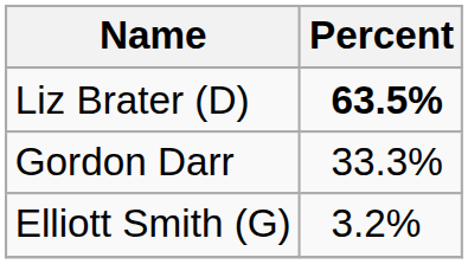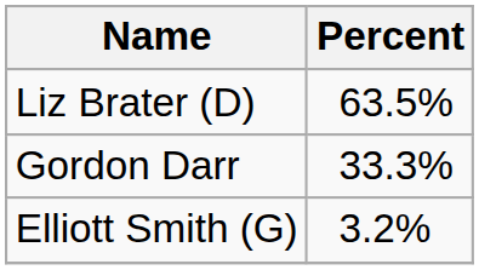Liz Brater (D) | Percent: bold -> normal
